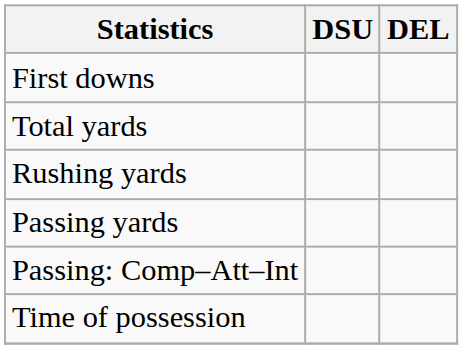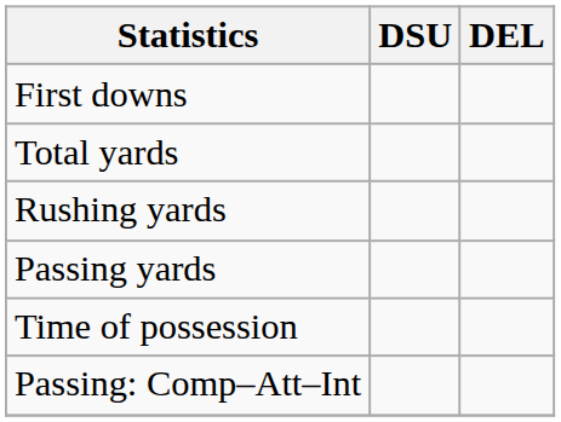rows swapped: Passing: Comp–Att–Int <-> Time of possession
